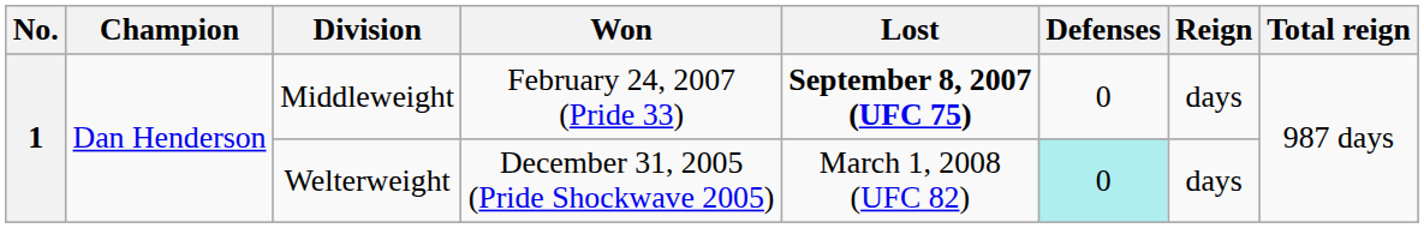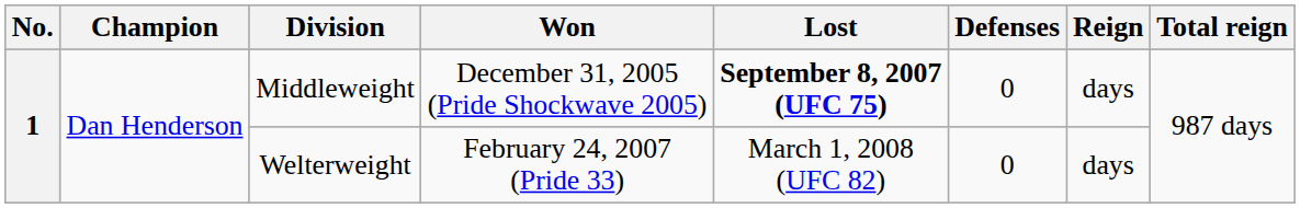Middleweight | Won: February 24, 2007 (Pride 33) -> December 31, 2005 (Pride Shockwave 2005)
Welterweight | Won: December 31, 2005 (Pride Shockwave 2005) -> February 24, 2007 (Pride 33)
Welterweight | Defenses: paleturquoise background -> no background
